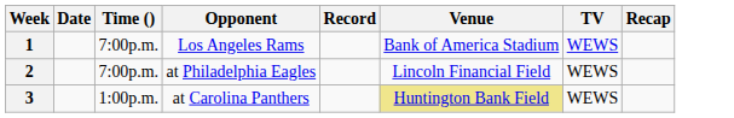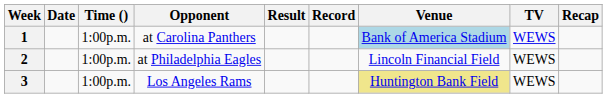+ column: Result
1 | Time (): 7:00p.m. -> 1:00p.m.
1 | Opponent: Los Angeles Rams -> at Carolina Panthers
1 | Venue: no background -> lightblue background
2 | Time (): 7:00p.m. -> 1:00p.m.
3 | Opponent: at Carolina Panthers -> Los Angeles Rams
